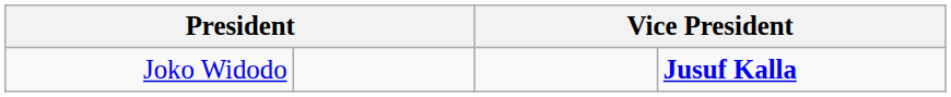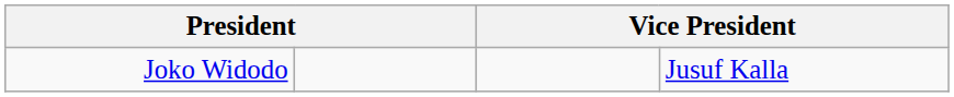Joko Widodo | column 4: bold -> normal
